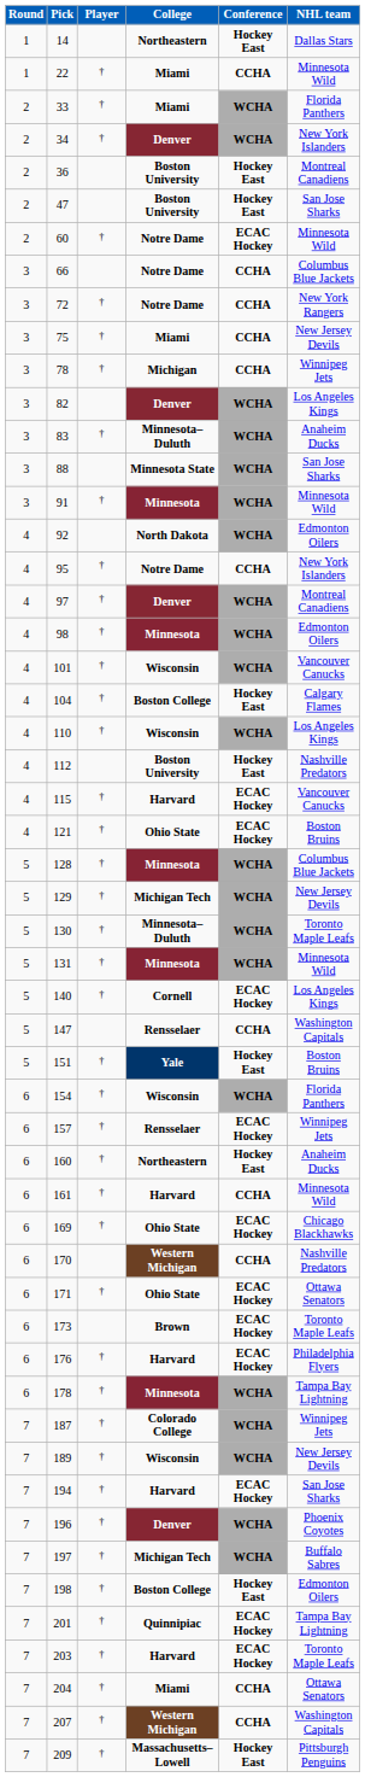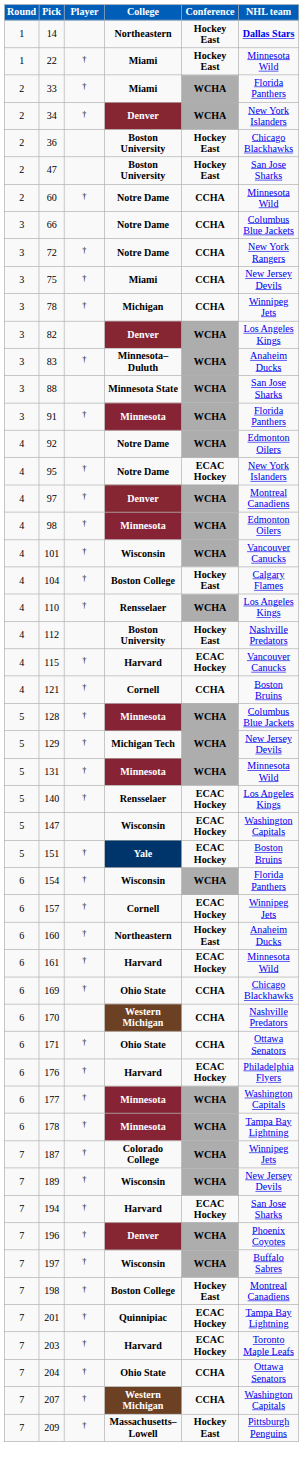14 | NHL team: normal -> bold
22 | Conference: CCHA -> Hockey East
36 | NHL team: Montreal Canadiens -> Chicago Blackhawks
60 | Conference: ECAC Hockey -> CCHA
91 | NHL team: Minnesota Wild -> Florida Panthers
92 | College: North Dakota -> Notre Dame
95 | Conference: CCHA -> ECAC Hockey
110 | College: Wisconsin -> Rensselaer
121 | College: Ohio State -> Cornell
121 | Conference: ECAC Hockey -> CCHA
- row: 5 | 130 | † | Minnesota–Duluth | WCHA | Toronto Maple Leafs
140 | College: Cornell -> Rensselaer
147 | College: Rensselaer -> Wisconsin
147 | Conference: CCHA -> ECAC Hockey
151 | Conference: Hockey East -> ECAC Hockey
157 | College: Rensselaer -> Cornell
161 | Conference: CCHA -> ECAC Hockey
169 | Conference: ECAC Hockey -> CCHA
171 | Conference: ECAC Hockey -> CCHA
- row: 6 | 173 | Brown | ECAC Hockey | Toronto Maple Leafs
+ row: 6 | 177 | † | Minnesota | WCHA | Washington Capitals
197 | College: Michigan Tech -> Wisconsin
198 | NHL team: Edmonton Oilers -> Montreal Canadiens
204 | College: Miami -> Ohio State
